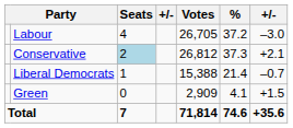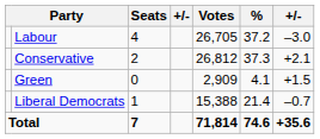Conservative | Seats: lightblue background -> no background
rows swapped: Liberal Democrats <-> Green
